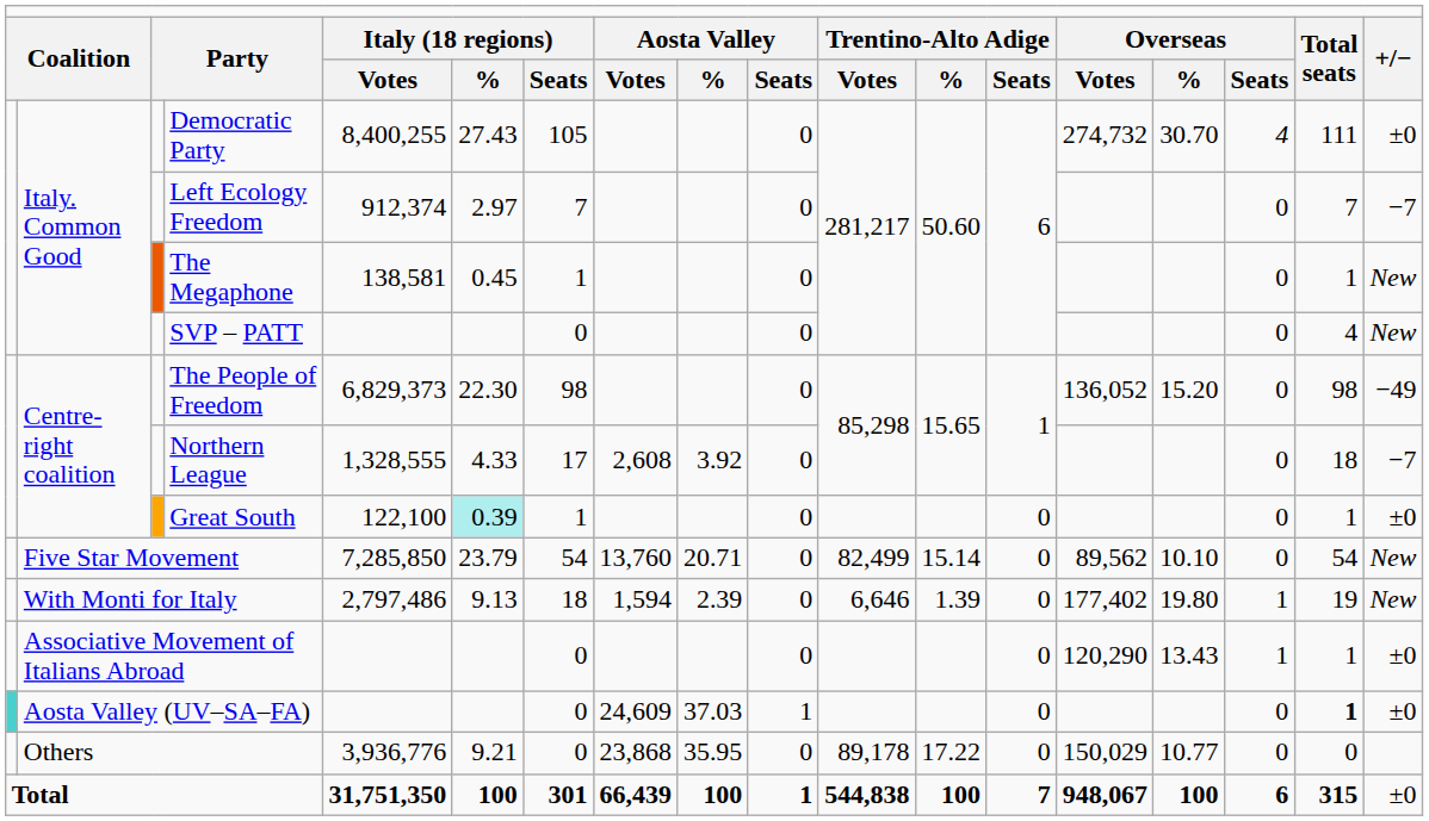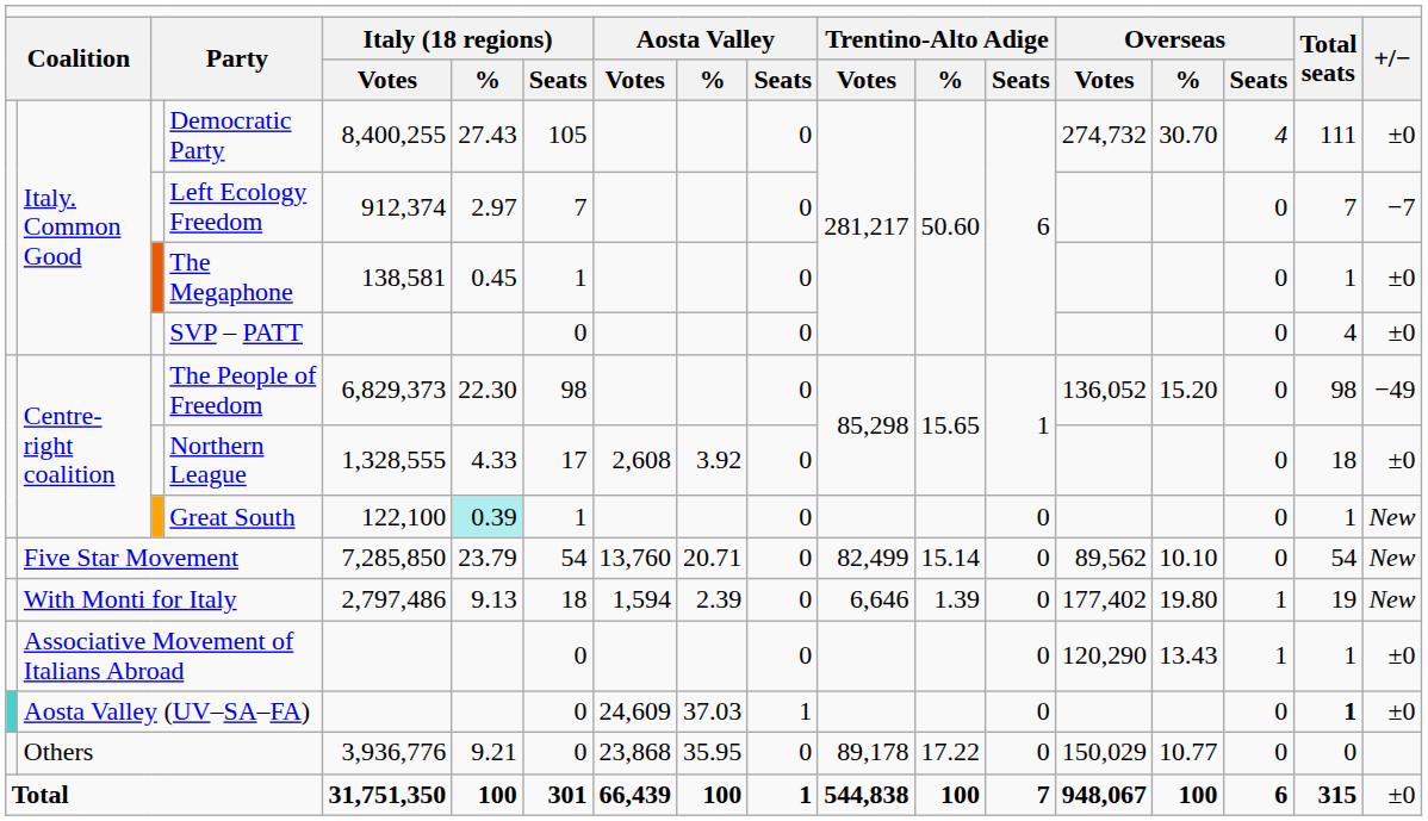The Megaphone | column 18: New -> ±0
SVP – PATT | column 18: New -> ±0
Northern League | column 18: −7 -> ±0
Great South | column 18: ±0 -> New
